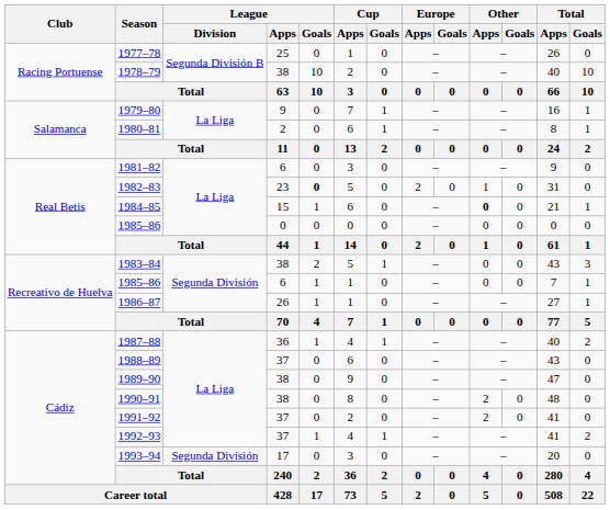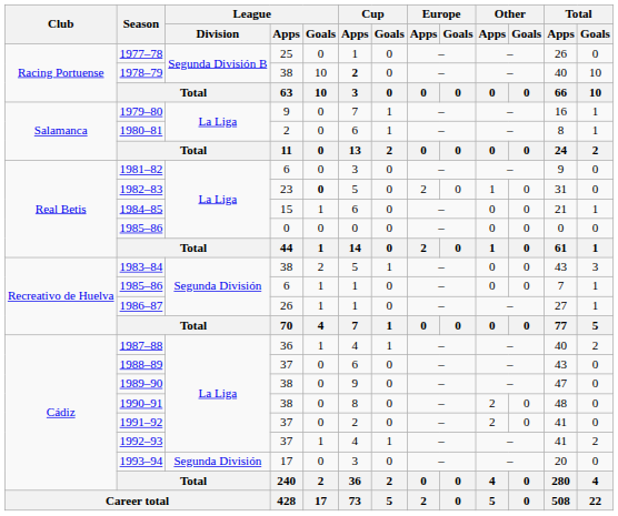1978–79 | Cup / Apps: normal -> bold
1984–85 | Other / Apps: bold -> normal
